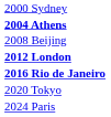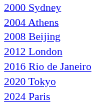2004 Athens | column 1: bold -> normal
2012 London | column 1: bold -> normal
2016 Rio de Janeiro | column 1: bold -> normal
